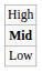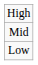row 2 | column 1: bold -> normal
